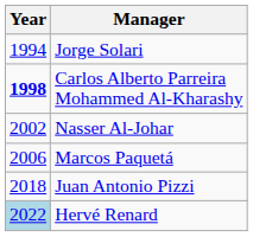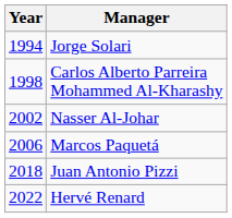Carlos Alberto Parreira Mohammed Al-Kharashy | Year: bold -> normal
Hervé Renard | Year: lightblue background -> no background
